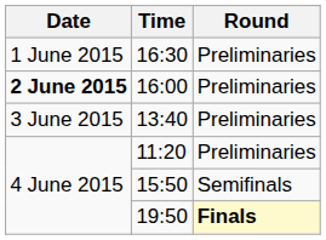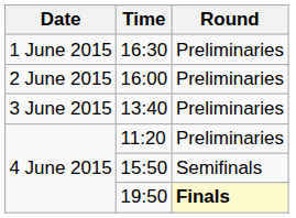16:00 | Date: bold -> normal
